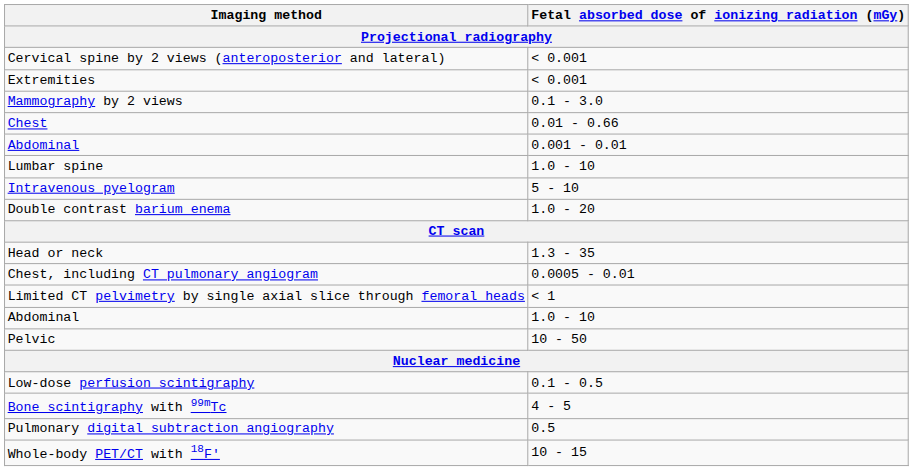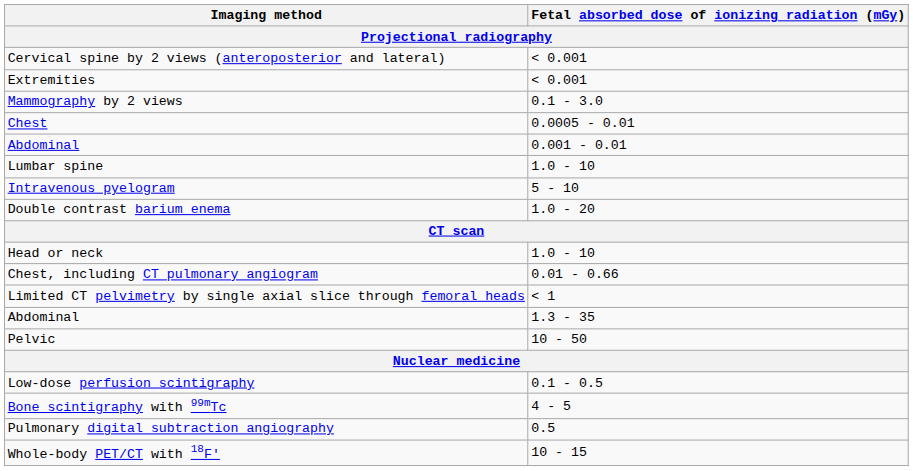row 6 | Fetal absorbed dose of ionizing radiation (mGy): 0.01 - 0.66 -> 0.0005 - 0.01
row 12 | Fetal absorbed dose of ionizing radiation (mGy): 1.3 - 35 -> 1.0 - 10
row 13 | Fetal absorbed dose of ionizing radiation (mGy): 0.0005 - 0.01 -> 0.01 - 0.66
row 15 | Fetal absorbed dose of ionizing radiation (mGy): 1.0 - 10 -> 1.3 - 35
